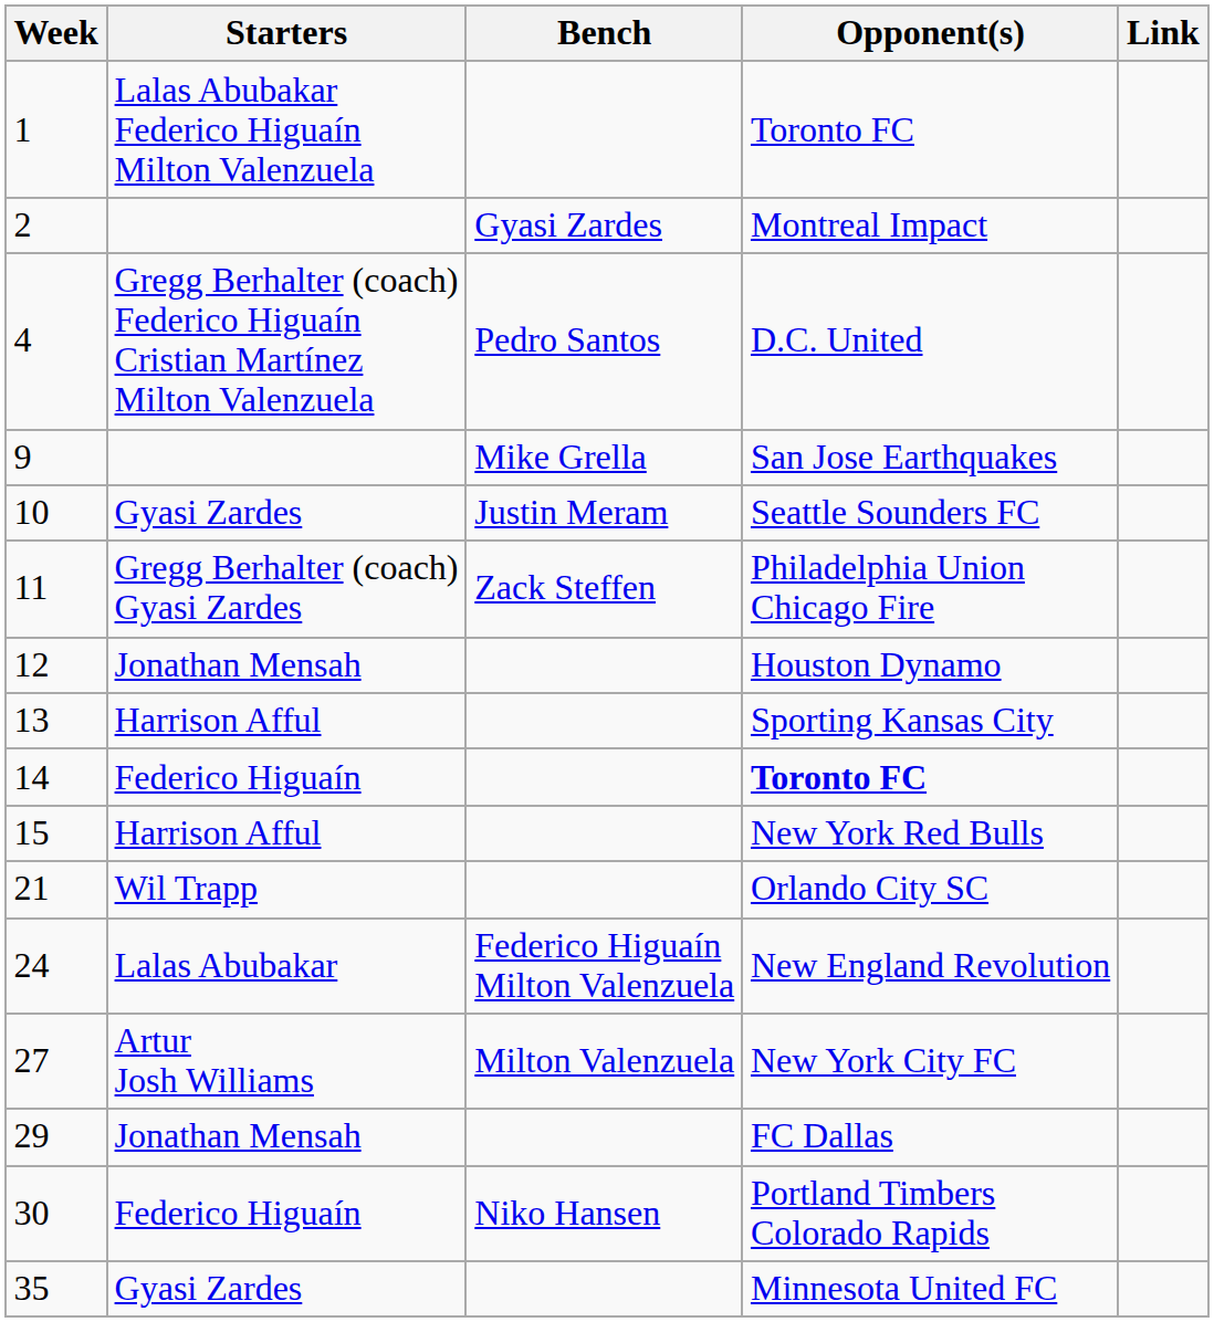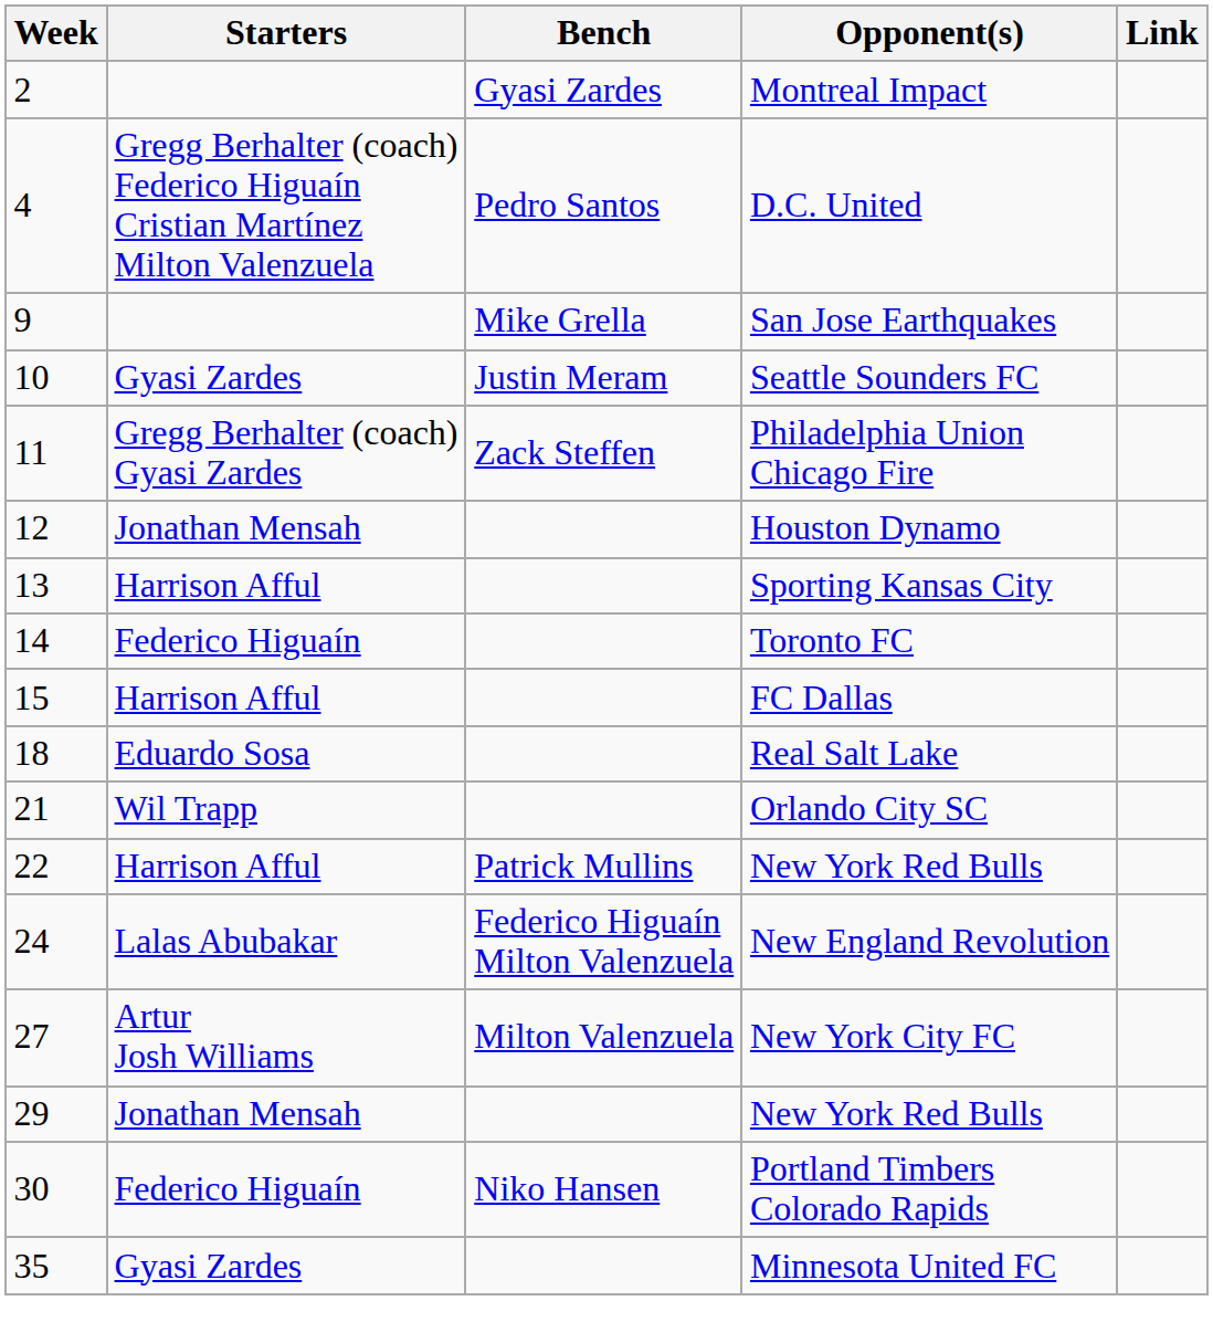- row: 1 | Lalas Abubakar Federico Higuaín Milton Valenzuela | Toronto FC
14 | Opponent(s): bold -> normal
15 | Opponent(s): New York Red Bulls -> FC Dallas
+ row: 18 | Eduardo Sosa | Real Salt Lake
+ row: 22 | Harrison Afful | Patrick Mullins | New York Red Bulls
29 | Opponent(s): FC Dallas -> New York Red Bulls
